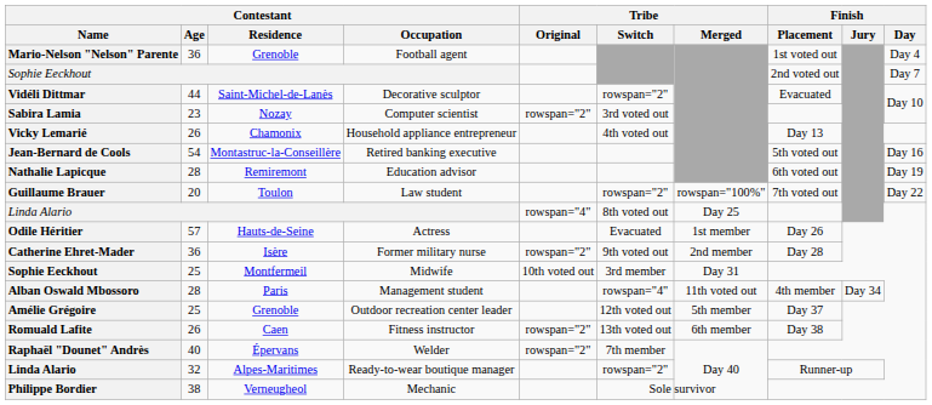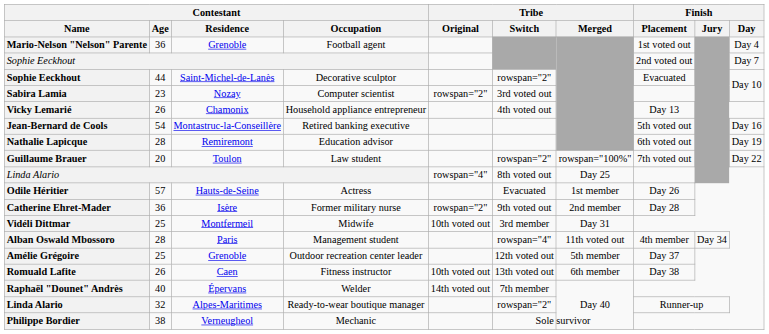Decorative sculptor | Contestant / Name: Vidéli Dittmar -> Sophie Eeckhout
Midwife | Contestant / Name: Sophie Eeckhout -> Vidéli Dittmar
Fitness instructor | Tribe / Original: rowspan="2" -> 10th voted out
Welder | Tribe / Original: rowspan="2" -> 14th voted out
